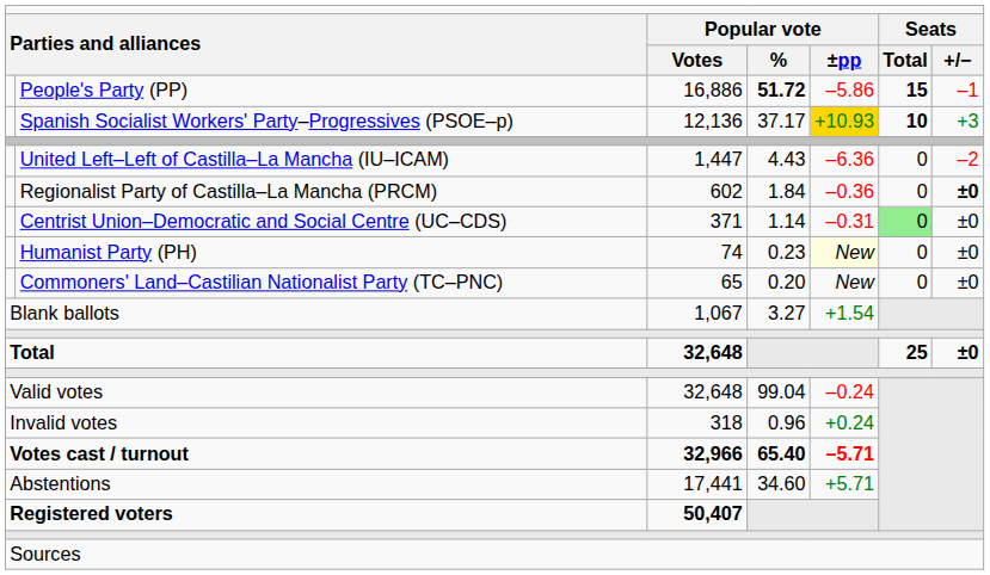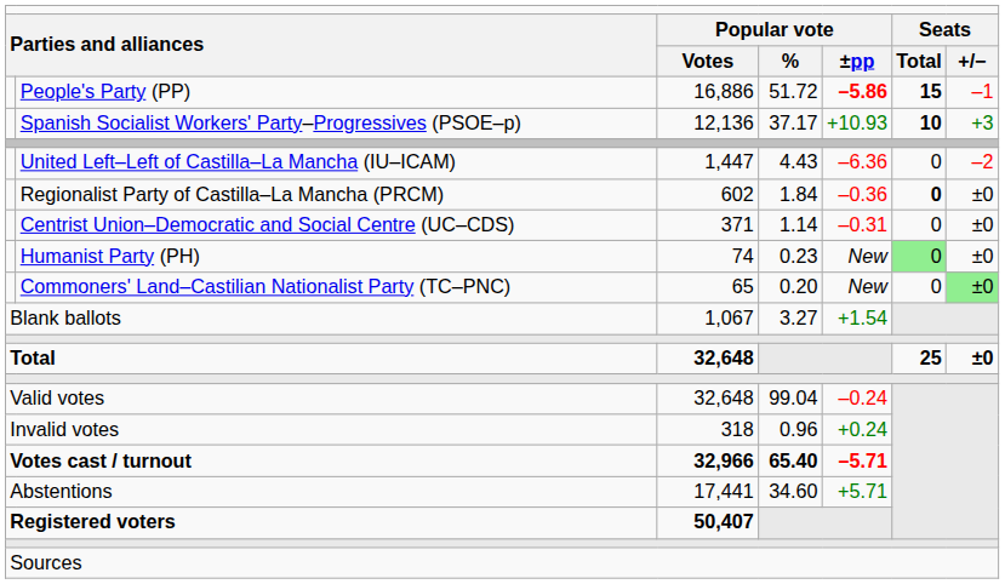People's Party (PP) | column 4: bold -> normal
People's Party (PP) | column 5: normal -> bold
Spanish Socialist Workers' Party–Progressives (PSOE–p) | column 5: gold background -> no background
Regionalist Party of Castilla–La Mancha (PRCM) | column 6: normal -> bold
Regionalist Party of Castilla–La Mancha (PRCM) | column 7: bold -> normal
Centrist Union–Democratic and Social Centre (UC–CDS) | column 6: lightgreen background -> no background
Humanist Party (PH) | column 5: lightyellow background -> no background
Humanist Party (PH) | column 6: no background -> lightgreen background
Commoners' Land–Castilian Nationalist Party (TC–PNC) | column 7: no background -> lightgreen background
